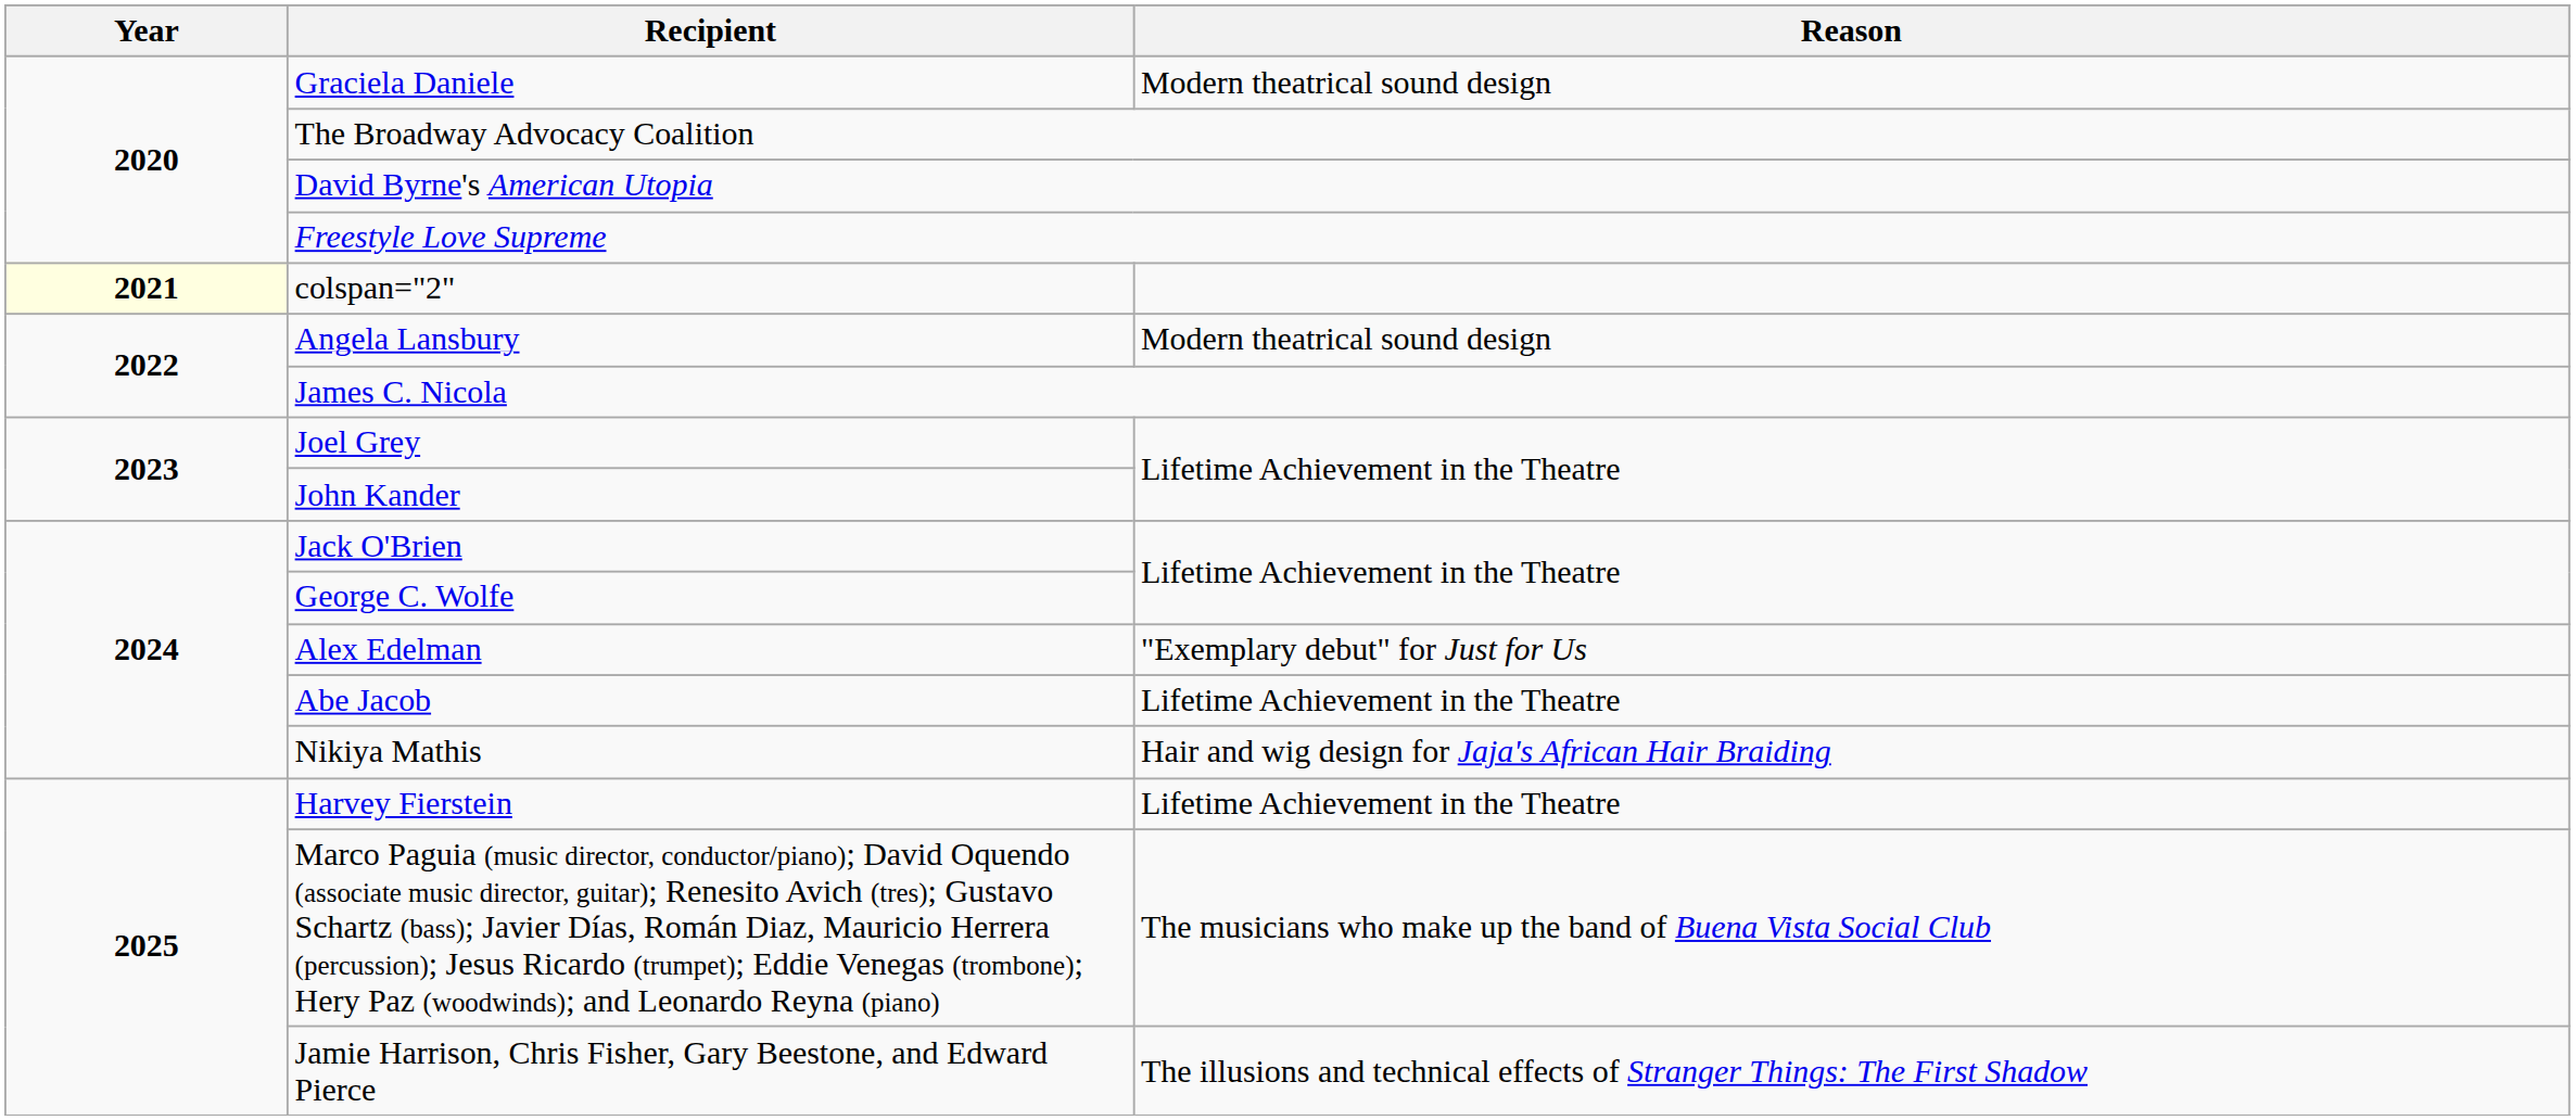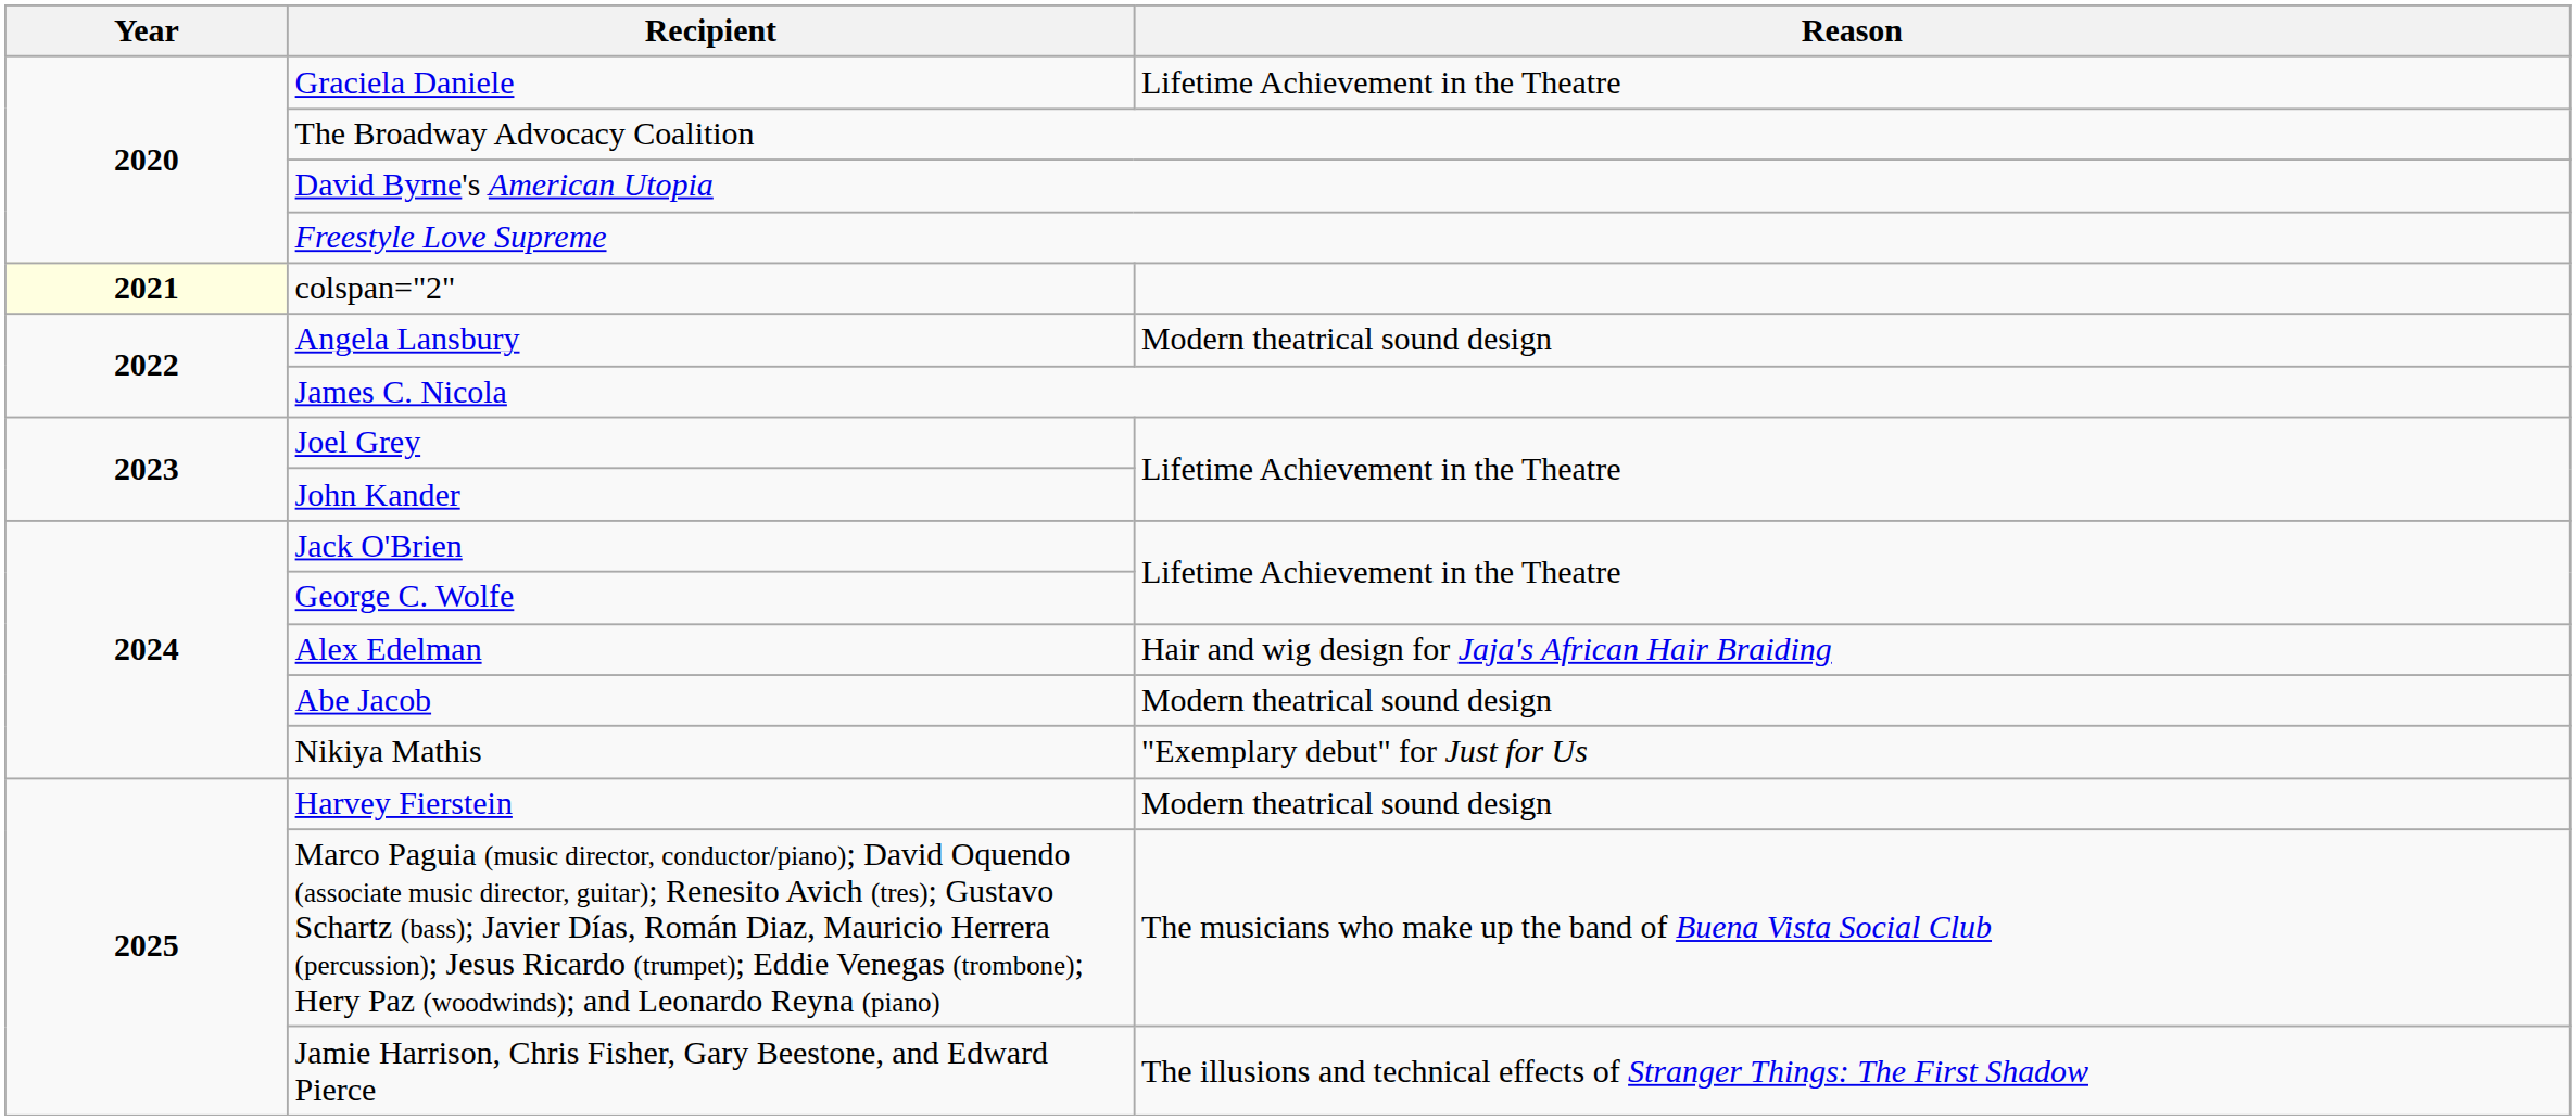Graciela Daniele | Reason: Modern theatrical sound design -> Lifetime Achievement in the Theatre
Alex Edelman | Reason: "Exemplary debut" for Just for Us -> Hair and wig design for Jaja's African Hair Braiding
Abe Jacob | Reason: Lifetime Achievement in the Theatre -> Modern theatrical sound design
Nikiya Mathis | Reason: Hair and wig design for Jaja's African Hair Braiding -> "Exemplary debut" for Just for Us
Harvey Fierstein | Reason: Lifetime Achievement in the Theatre -> Modern theatrical sound design
